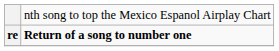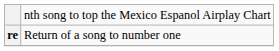re | column 2: bold -> normal
